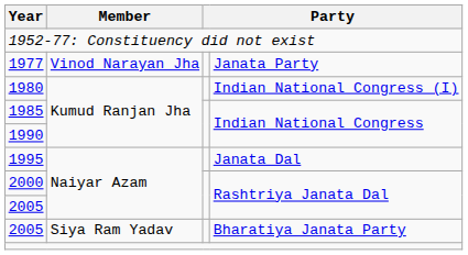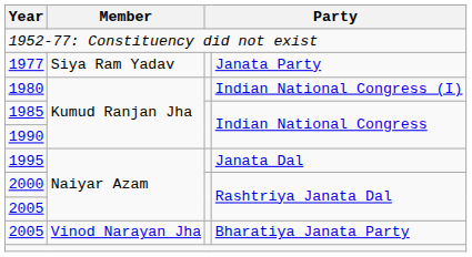1977 | Member: Vinod Narayan Jha -> Siya Ram Yadav
2005 / Bharatiya Janata Party | Member: Siya Ram Yadav -> Vinod Narayan Jha
